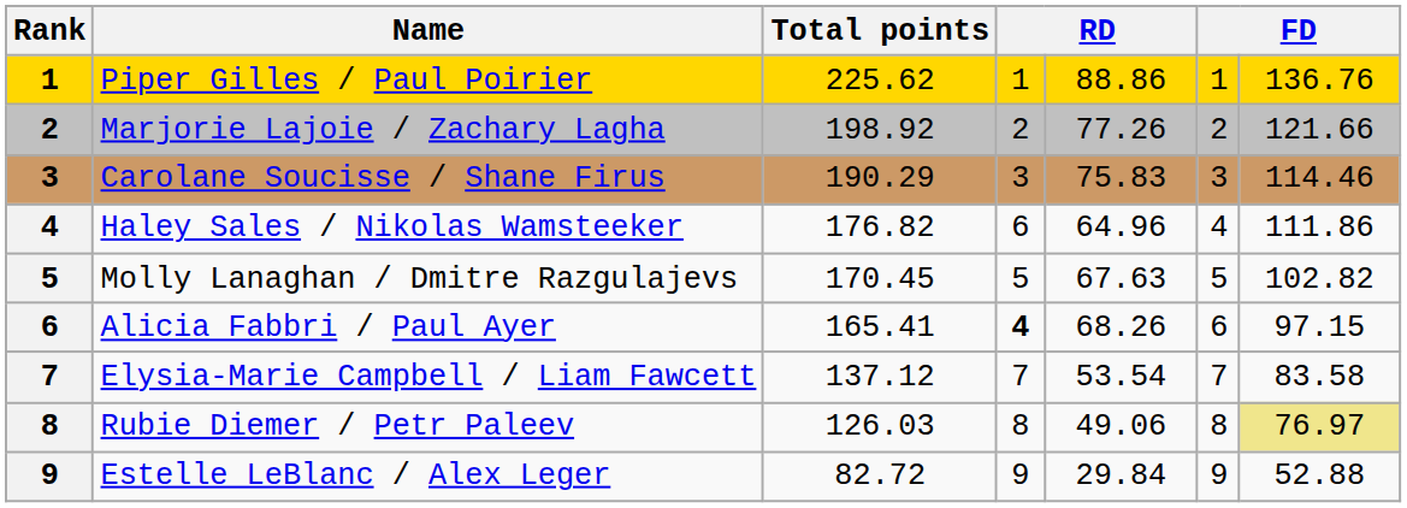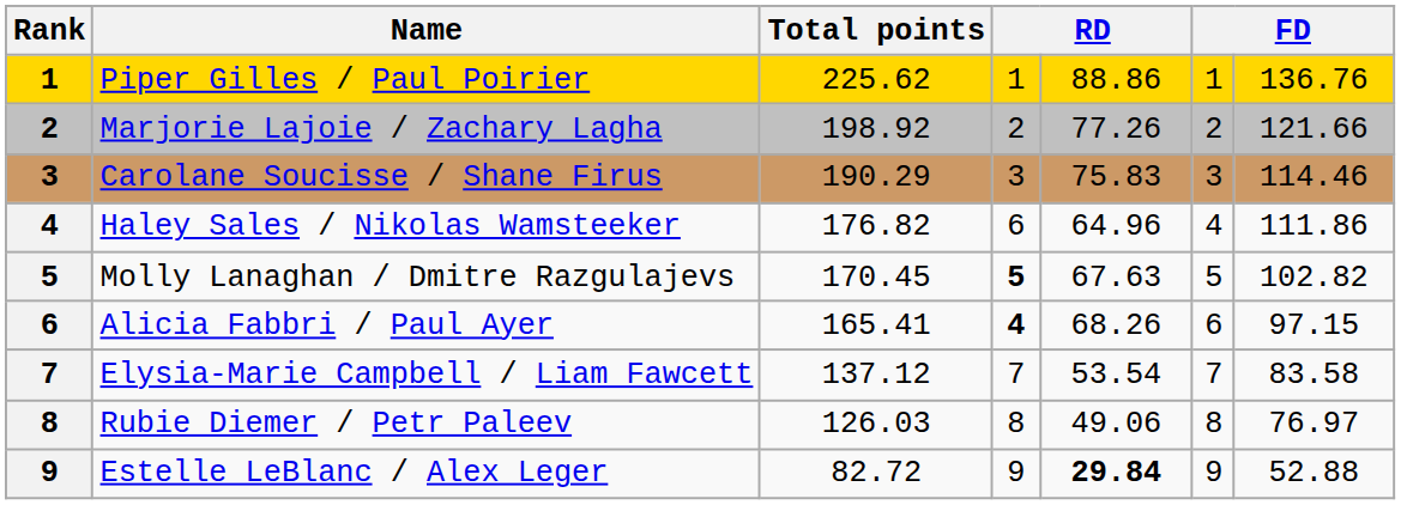Molly Lanaghan / Dmitre Razgulajevs | column 4: normal -> bold
Rubie Diemer / Petr Paleev | column 7: khaki background -> no background
Estelle LeBlanc / Alex Leger | column 5: normal -> bold
